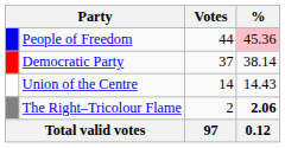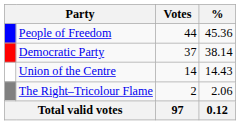People of Freedom | %: pink background -> no background
The Right–Tricolour Flame | %: bold -> normal
